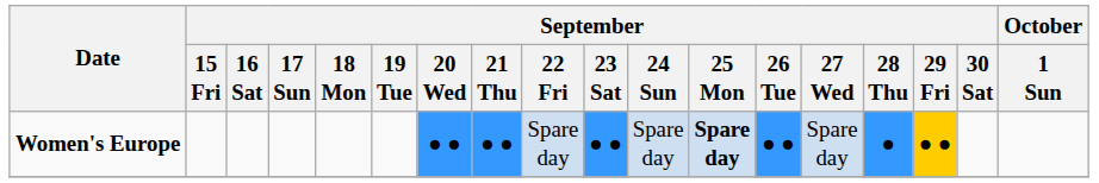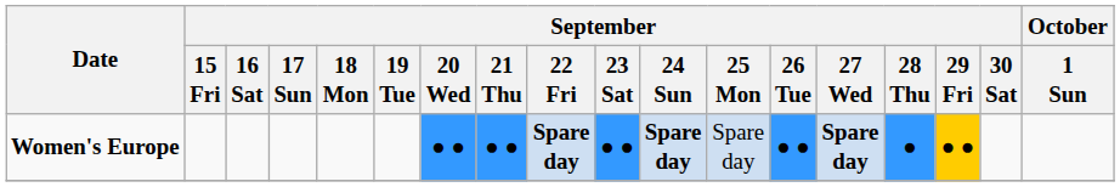Women's Europe | September / 22 Fri: normal -> bold
Women's Europe | September / 24 Sun: normal -> bold
Women's Europe | September / 25 Mon: bold -> normal
Women's Europe | September / 27 Wed: normal -> bold
